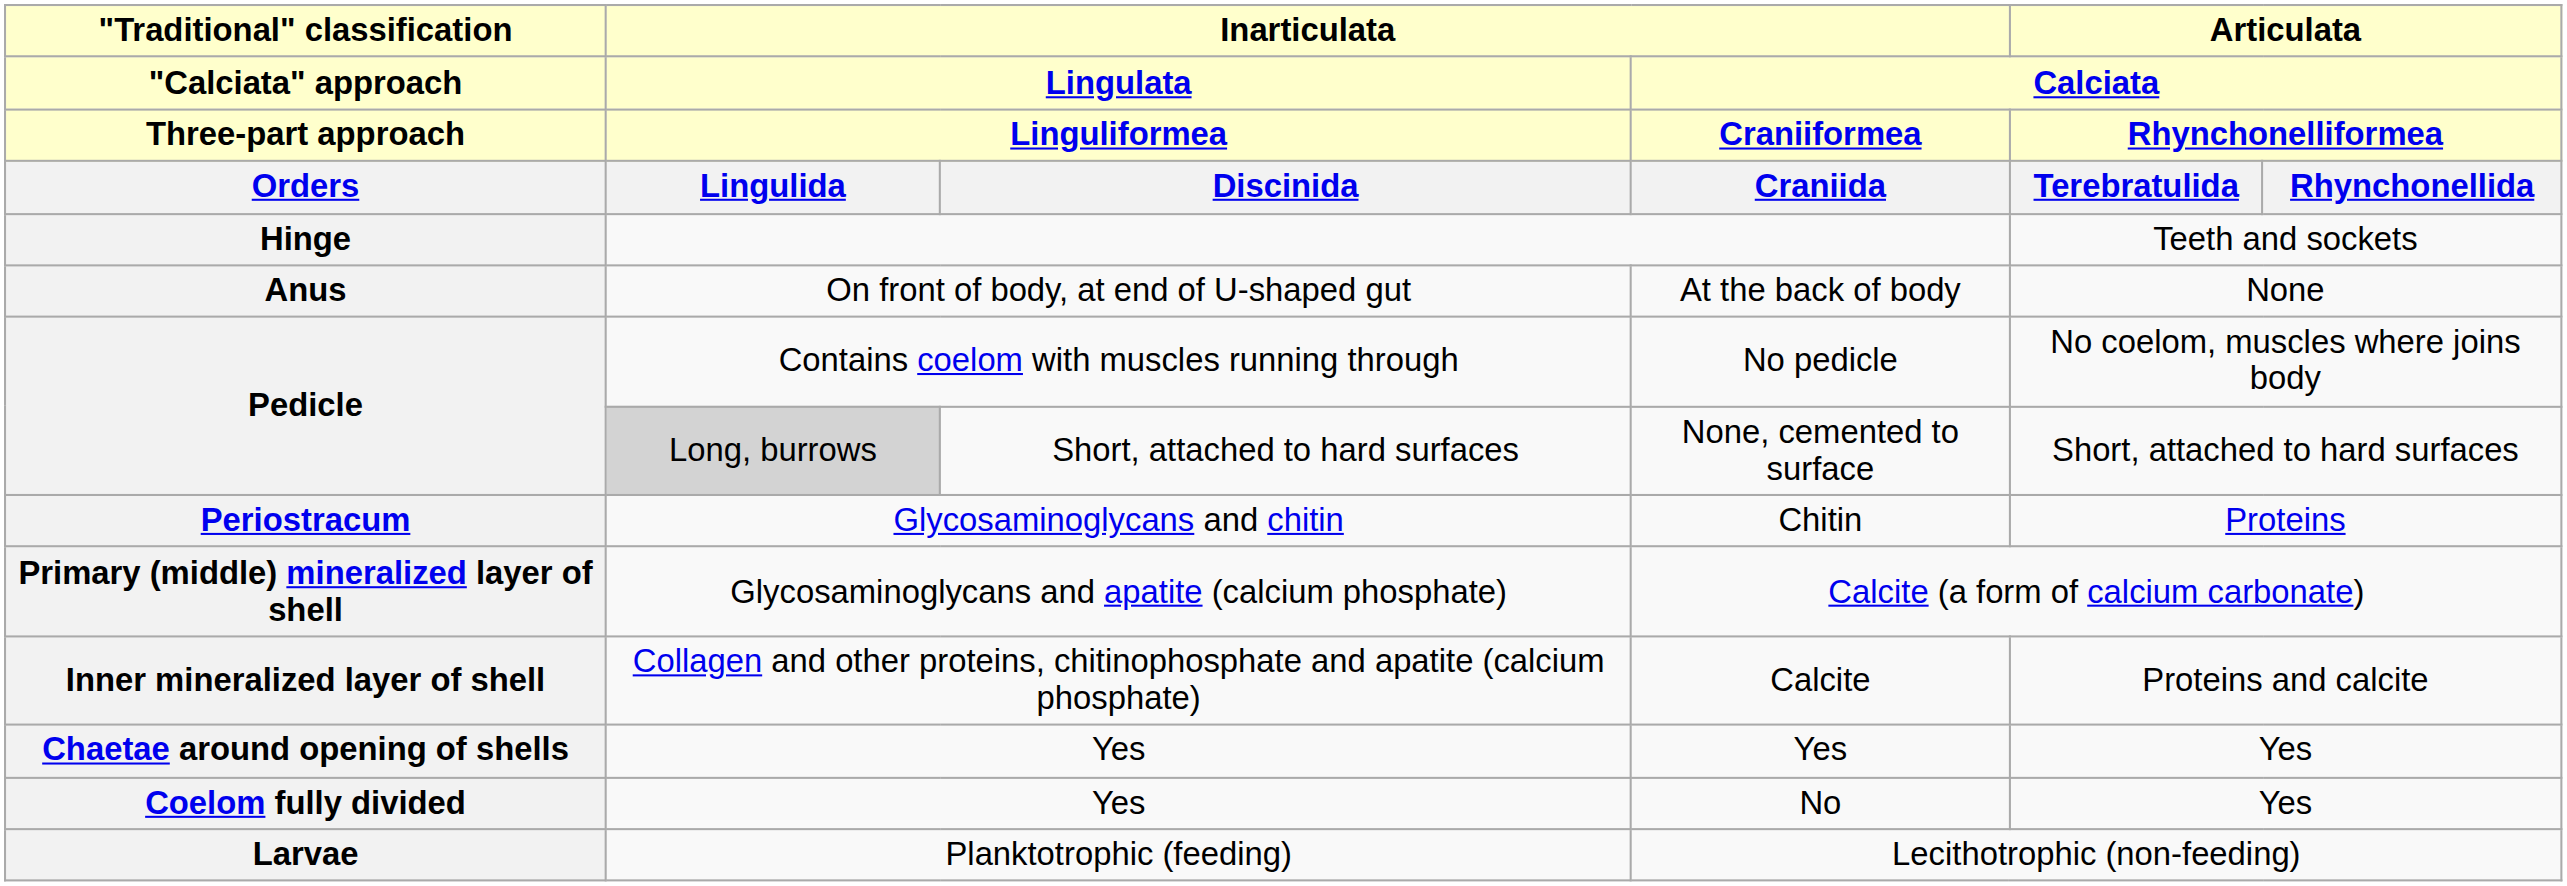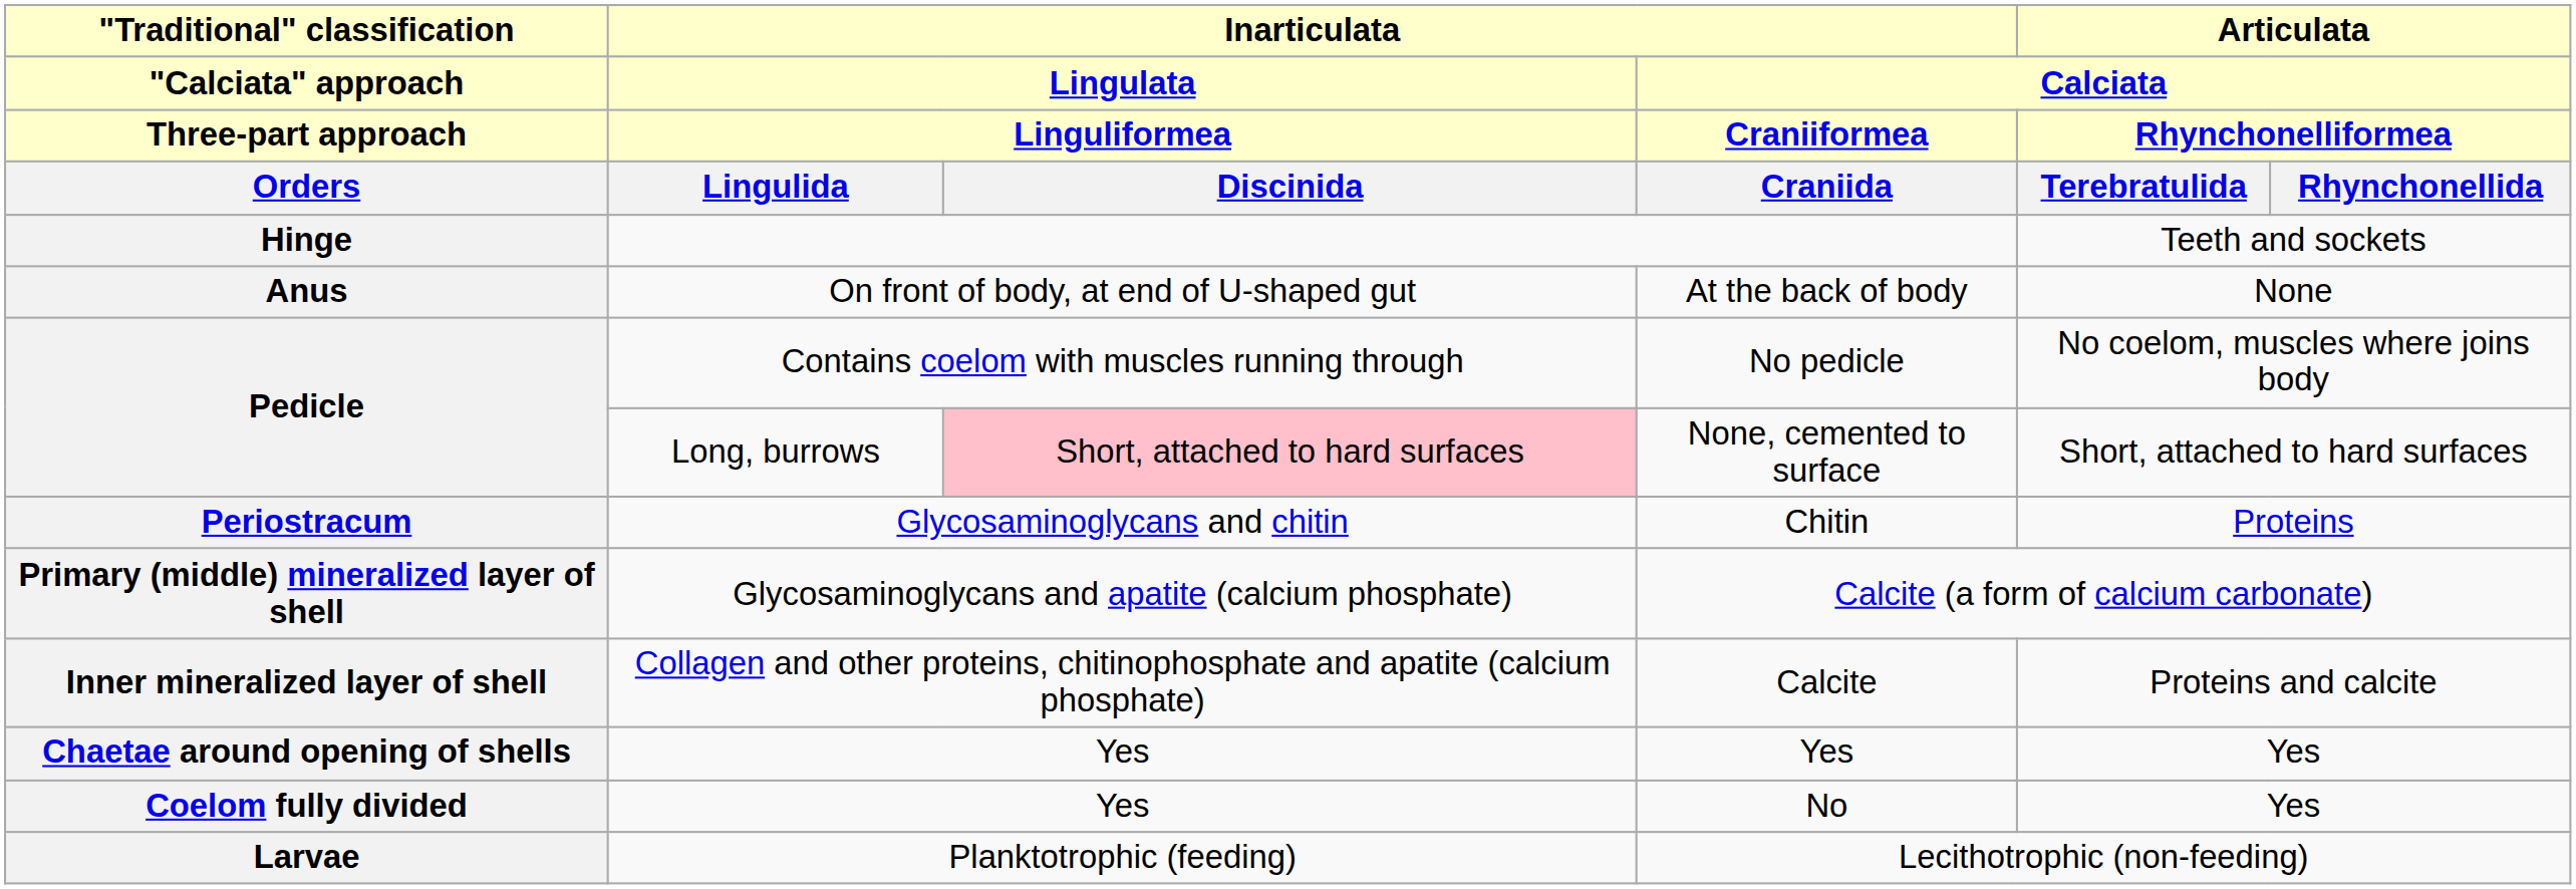Pedicle / None, cemented to surface | Inarticulata / Lingulata / Linguliformea / Lingulida: lightgrey background -> no background
Pedicle / None, cemented to surface | Inarticulata / Lingulata / Linguliformea / Discinida: no background -> pink background
